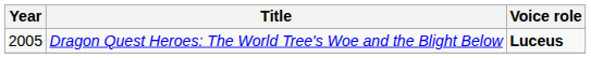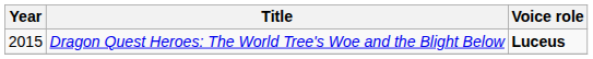row 2 | Year: 2005 -> 2015
